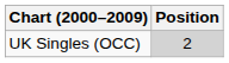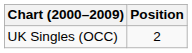UK Singles (OCC) | Position: lightgrey background -> no background
